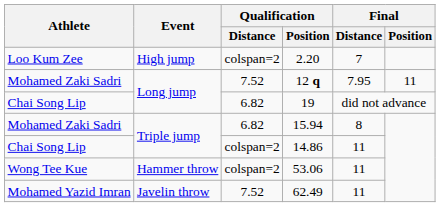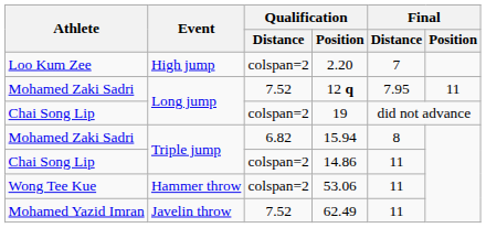19 | Qualification / Distance: 6.82 -> colspan=2
